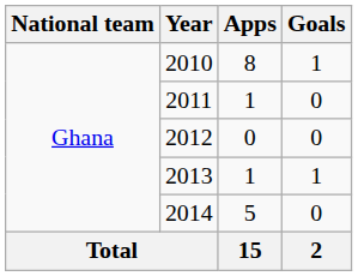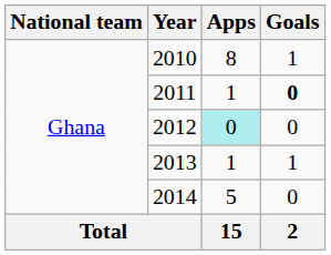2011 | Goals: normal -> bold
2012 | Apps: no background -> paleturquoise background
